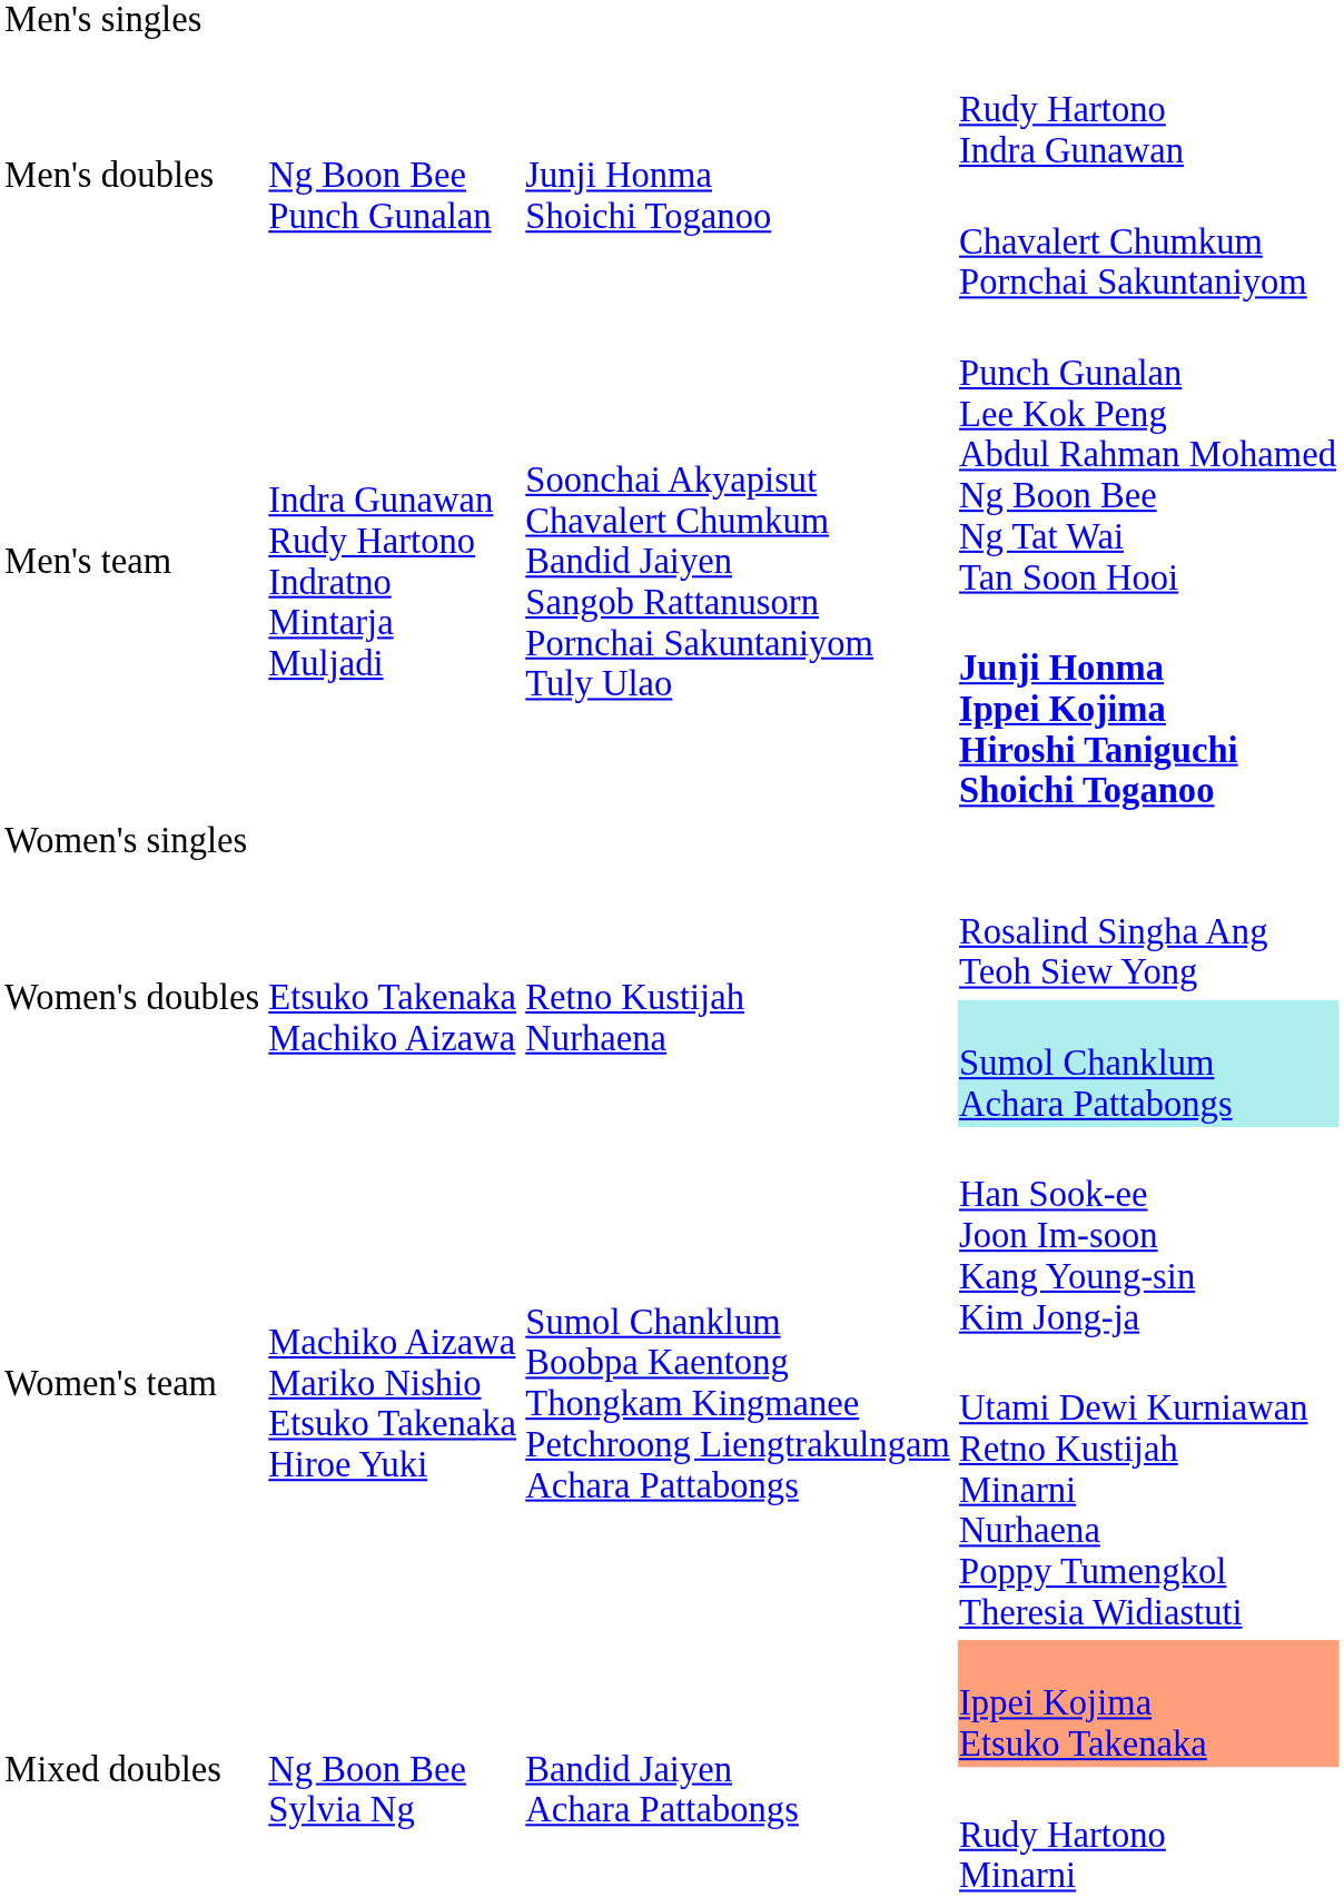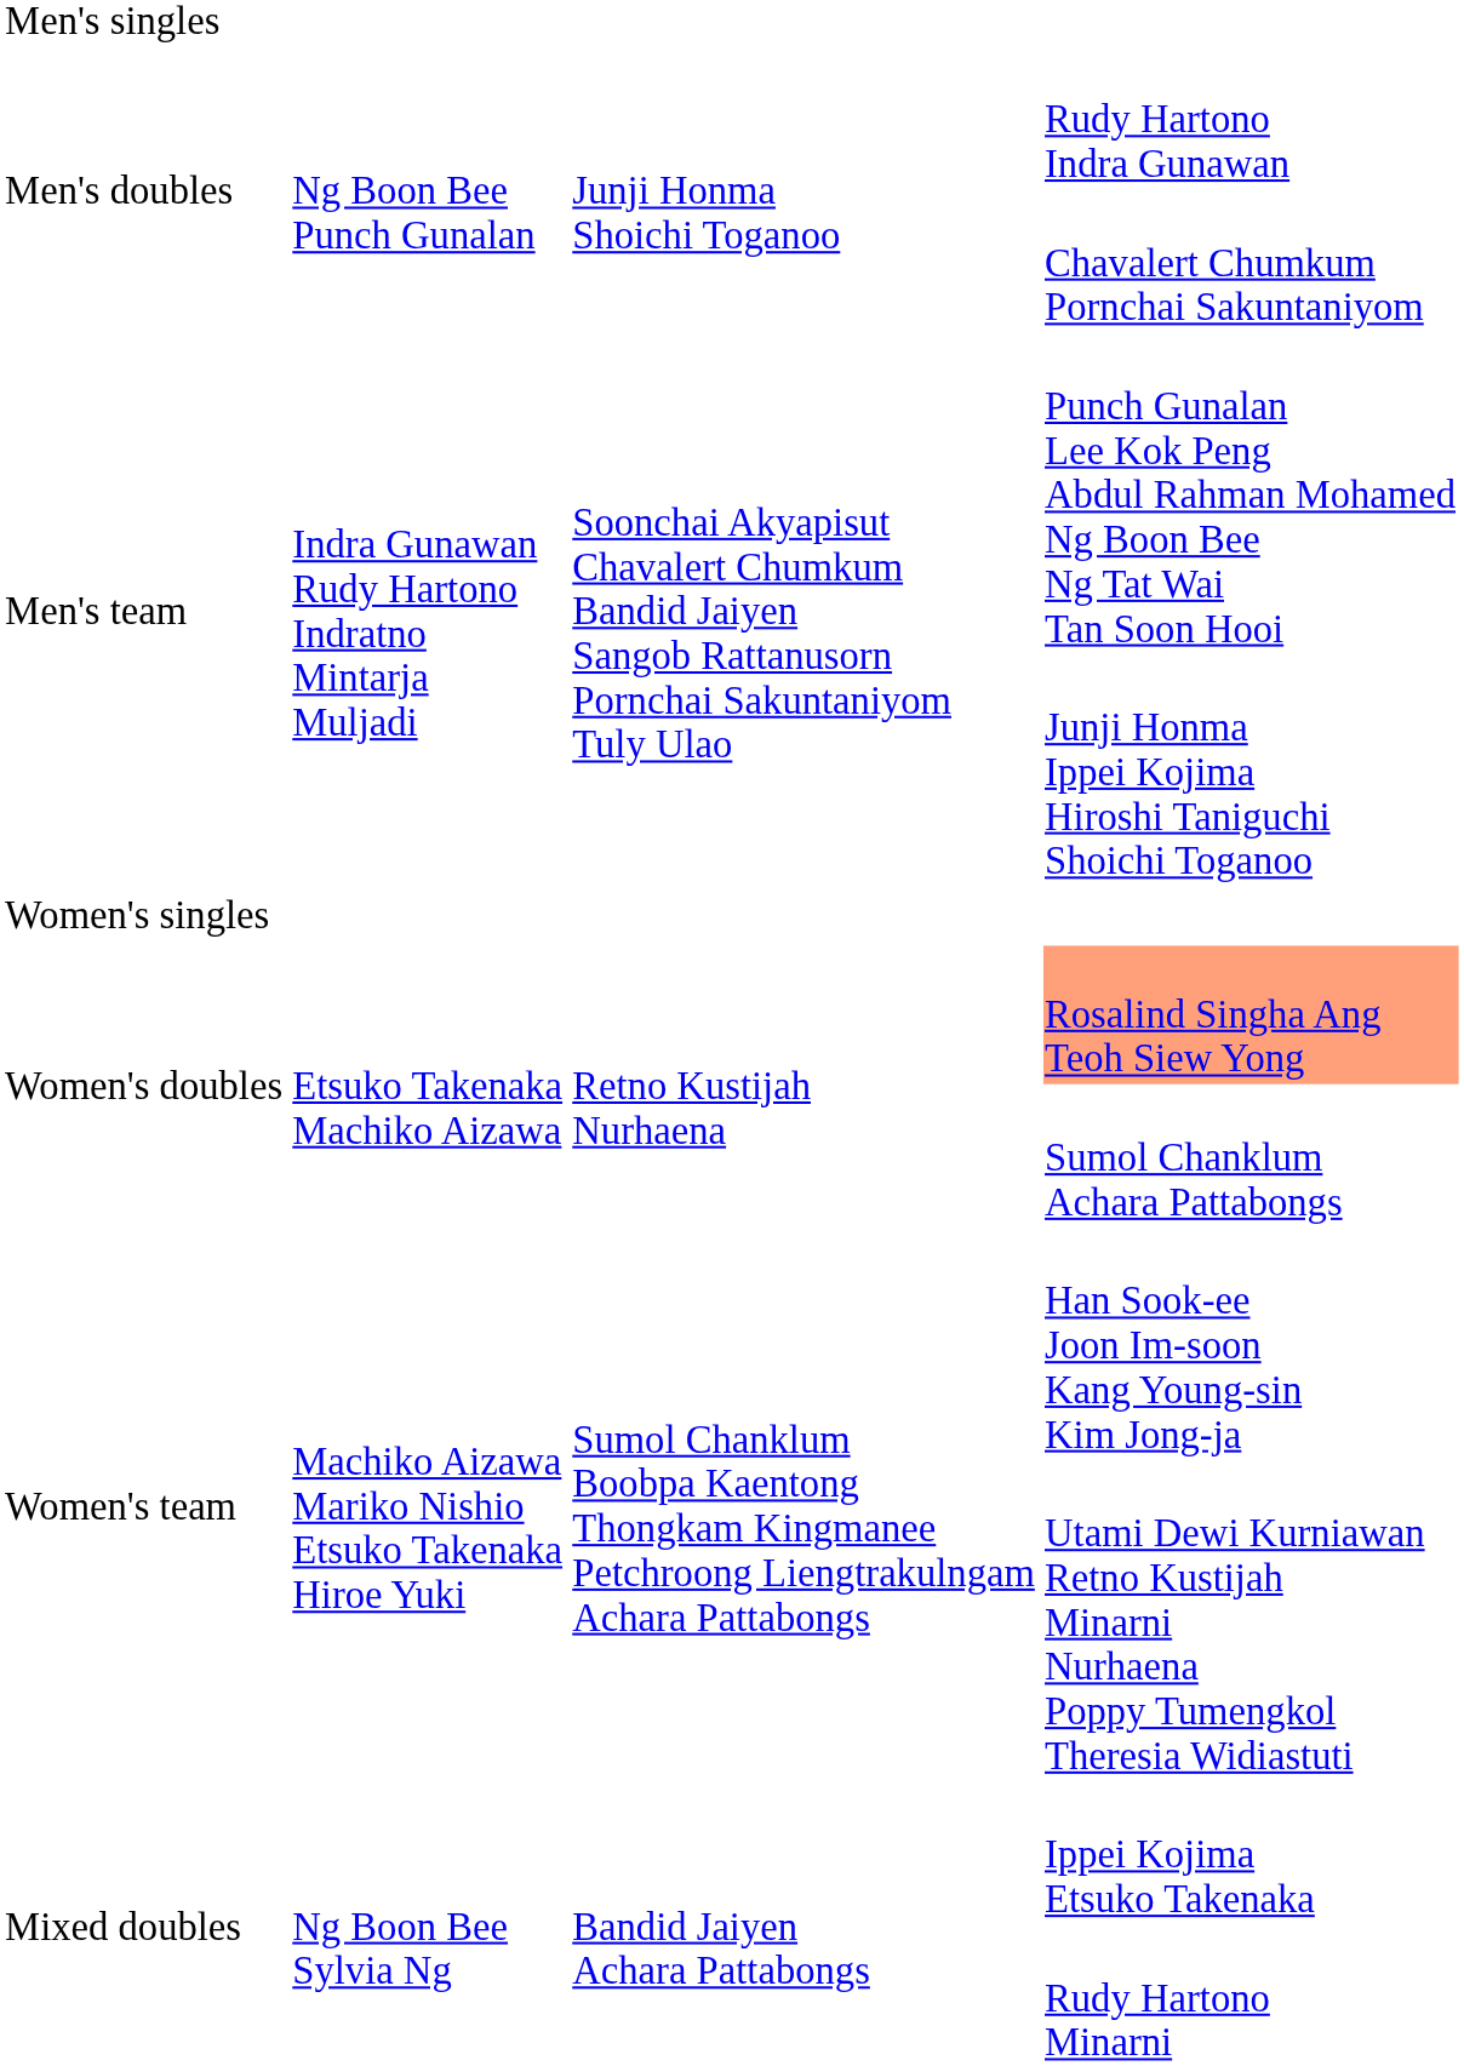Junji Honma Ippei Kojima Hiroshi Taniguchi Shoichi Toganoo | column 4: bold -> normal
Rosalind Singha Ang Teoh Siew Yong | column 4: no background -> lightsalmon background
Sumol Chanklum Achara Pattabongs | column 4: paleturquoise background -> no background
Ippei Kojima Etsuko Takenaka | column 4: lightsalmon background -> no background
